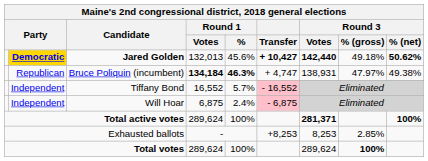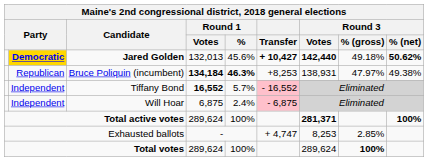Bruce Poliquin (incumbent) | Transfer: + 4,747 -> +8,253
Tiffany Bond | Round 1 / Votes: normal -> bold
Exhausted ballots | Transfer: +8,253 -> + 4,747
